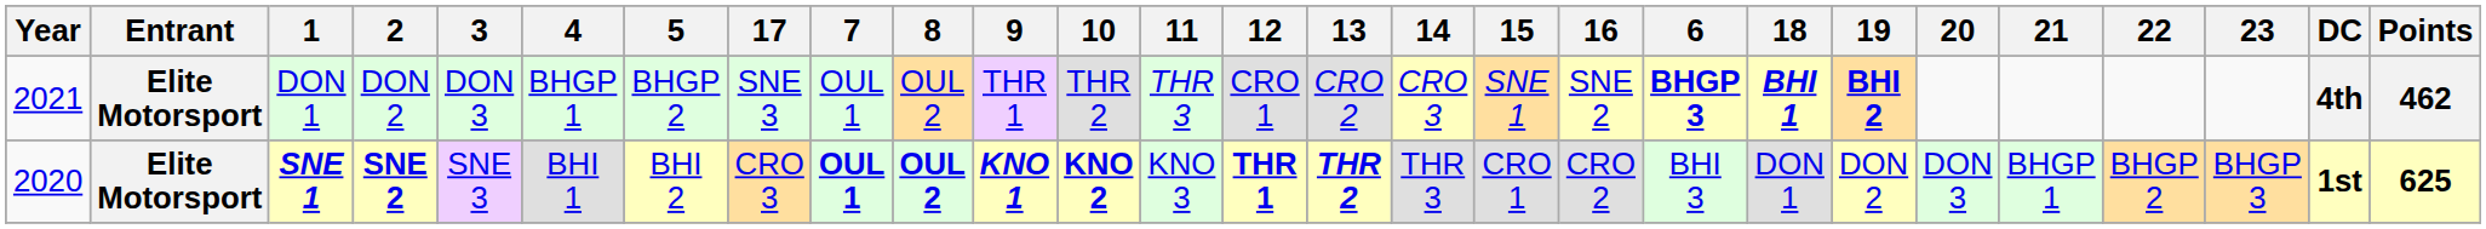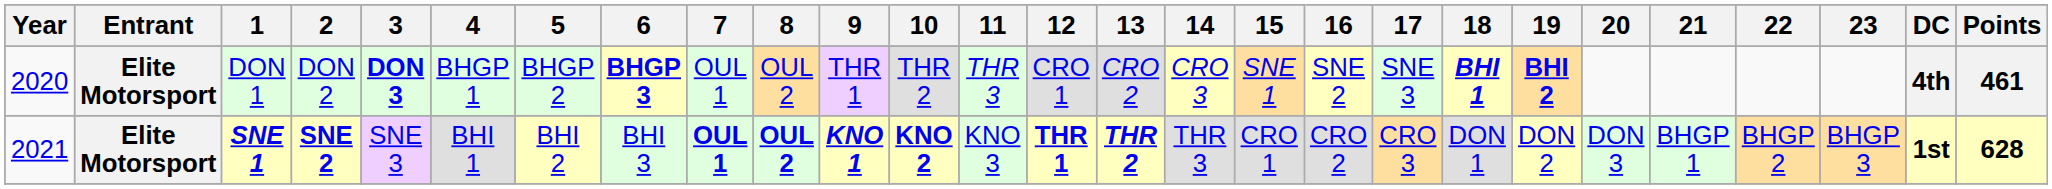columns swapped: 6 <-> 17
row 2 | Year: 2021 -> 2020
row 2 | 3: normal -> bold
row 2 | Points: 462 -> 461
row 3 | Year: 2020 -> 2021
row 3 | Points: 625 -> 628
